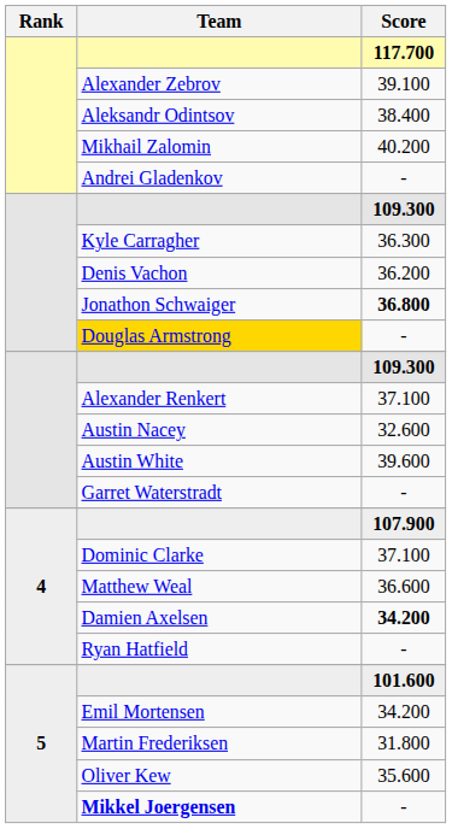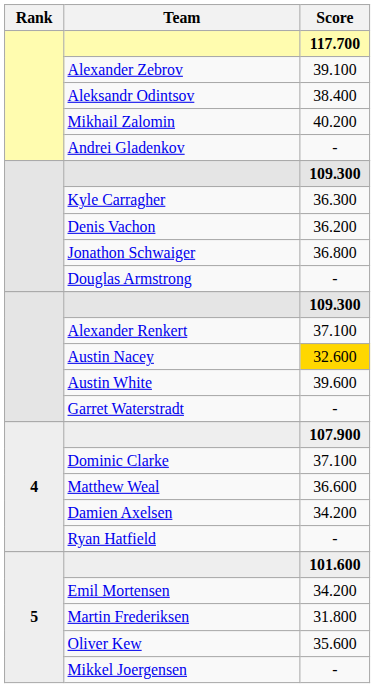Jonathon Schwaiger | Score: bold -> normal
Douglas Armstrong | Team: gold background -> no background
Austin Nacey | Score: no background -> gold background
Damien Axelsen | Score: bold -> normal
Mikkel Joergensen | Team: bold -> normal
